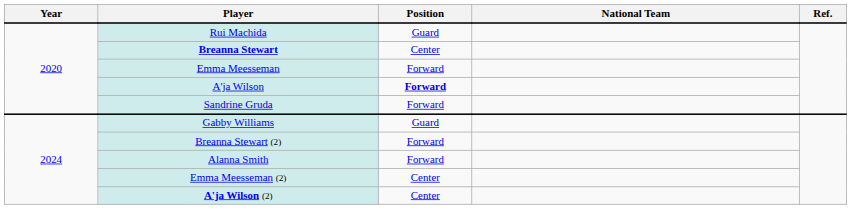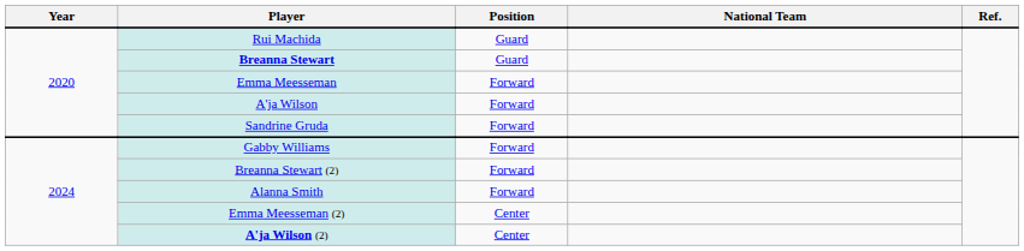Breanna Stewart | Position: Center -> Guard
A'ja Wilson | Position: bold -> normal
Gabby Williams | Position: Guard -> Forward
